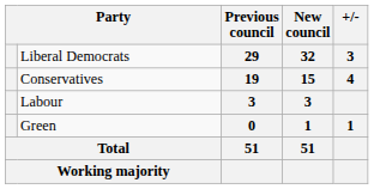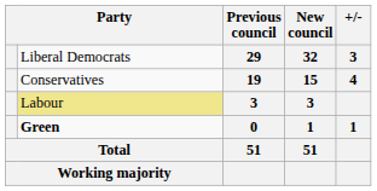Labour | column 2: no background -> khaki background
Green | column 2: normal -> bold
